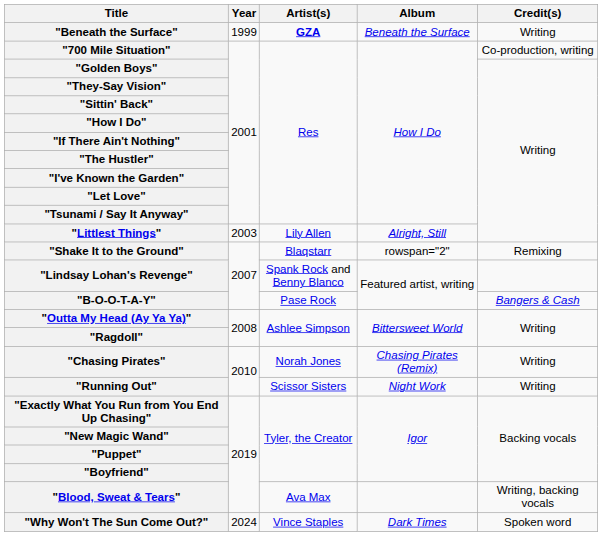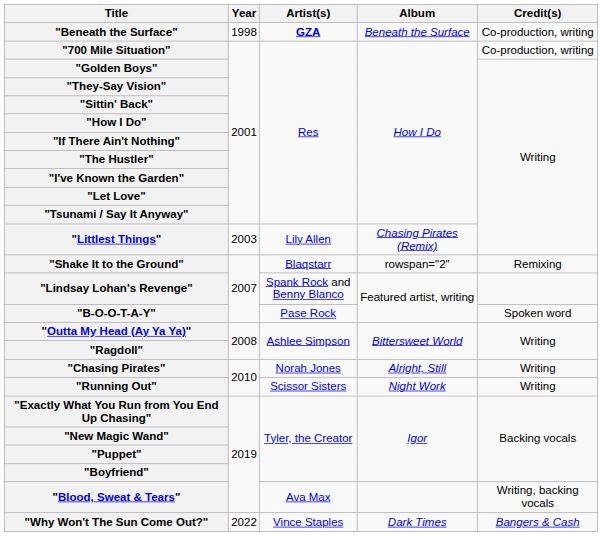"Beneath the Surface" | Year: 1999 -> 1998
"Beneath the Surface" | Credit(s): Writing -> Co-production, writing
"Littlest Things" | Album: Alright, Still -> Chasing Pirates (Remix)
"B-O-O-T-A-Y" | Credit(s): Bangers & Cash -> Spoken word
"Chasing Pirates" | Album: Chasing Pirates (Remix) -> Alright, Still
"Why Won't The Sun Come Out?" | Year: 2024 -> 2022
"Why Won't The Sun Come Out?" | Credit(s): Spoken word -> Bangers & Cash
